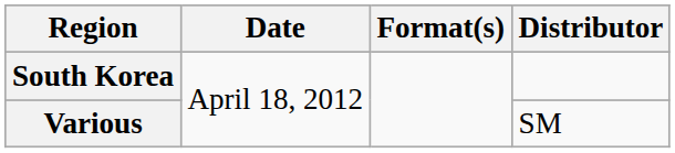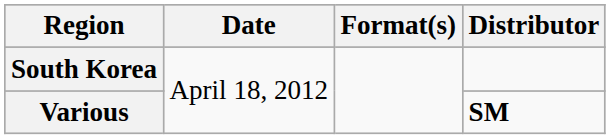Various | Distributor: normal -> bold
